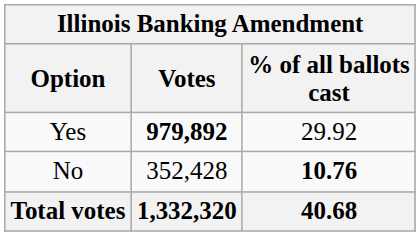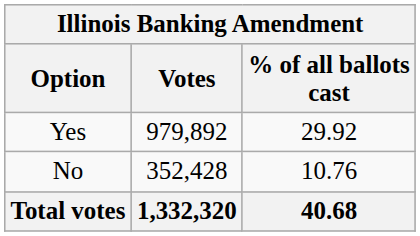Yes | Votes: bold -> normal
No | % of all ballots cast: bold -> normal
